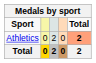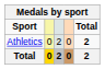Athletics | Total: lightsalmon background -> no background
